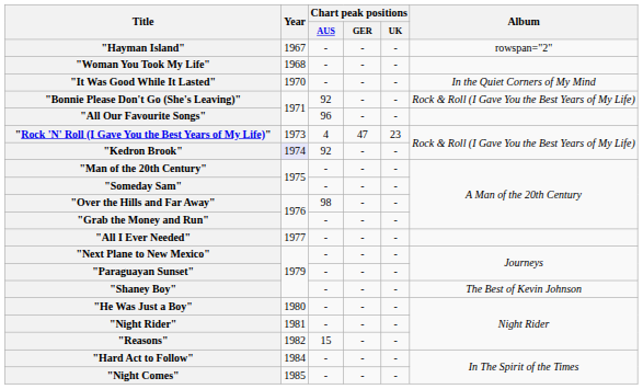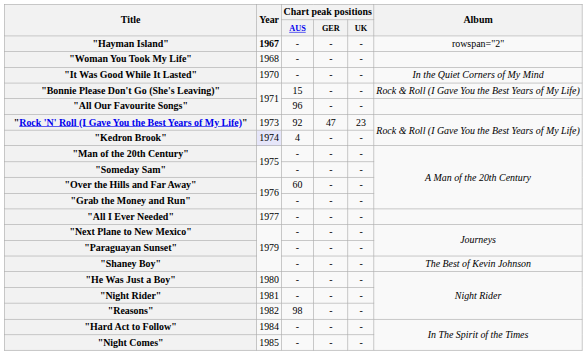"Hayman Island" | Year: normal -> bold
"Bonnie Please Don't Go (She's Leaving)" | Chart peak positions / AUS: 92 -> 15
"Rock 'N' Roll (I Gave You the Best Years of My Life)" | Chart peak positions / AUS: 4 -> 92
"Kedron Brook" | Chart peak positions / AUS: 92 -> 4
"Over the Hills and Far Away" | Chart peak positions / AUS: 98 -> 60
"Reasons" | Chart peak positions / AUS: 15 -> 98
